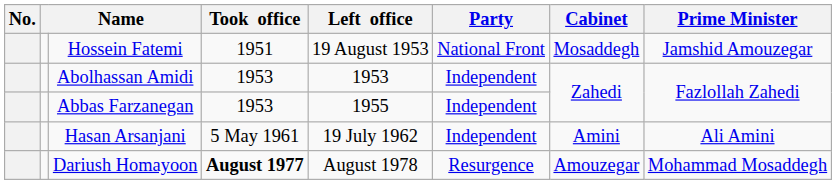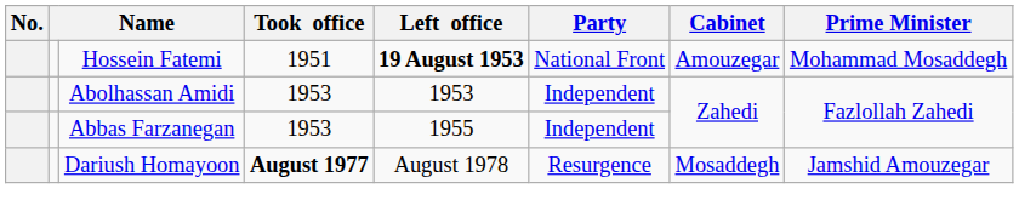Hossein Fatemi | Left office: normal -> bold
Hossein Fatemi | Cabinet: Mosaddegh -> Amouzegar
Hossein Fatemi | Prime Minister: Jamshid Amouzegar -> Mohammad Mosaddegh
- row: Hasan Arsanjani | 5 May 1961 | 19 July 1962 | Independent | Amini | Ali Amini
Dariush Homayoon | Cabinet: Amouzegar -> Mosaddegh
Dariush Homayoon | Prime Minister: Mohammad Mosaddegh -> Jamshid Amouzegar
